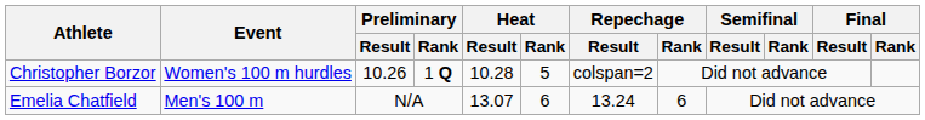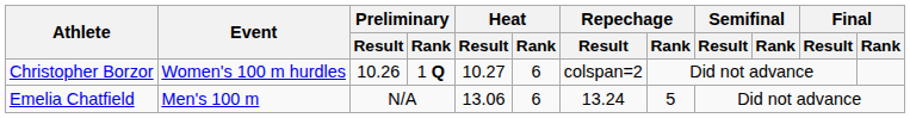Christopher Borzor | Heat / Result: 10.28 -> 10.27
Christopher Borzor | Heat / Rank: 5 -> 6
Emelia Chatfield | Heat / Result: 13.07 -> 13.06
Emelia Chatfield | Repechage / Rank: 6 -> 5
